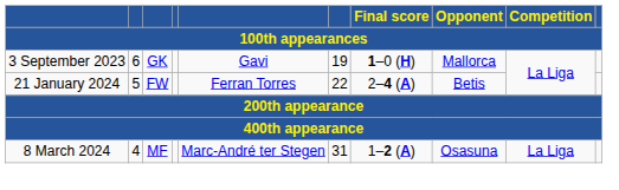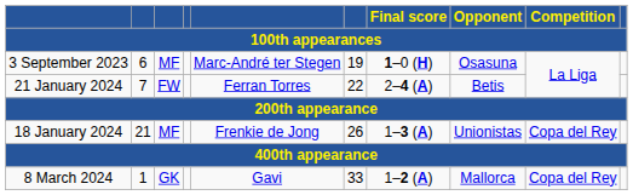3 September 2023 | column 3: GK -> MF
3 September 2023 | column 5: Gavi -> Marc-André ter Stegen
3 September 2023 | Opponent: Mallorca -> Osasuna
21 January 2024 | column 2: 5 -> 7
+ row: 18 January 2024 | 21 | MF | Frenkie de Jong | 26 | 1–3 (A) | Unionistas | Copa del Rey
8 March 2024 | column 2: 4 -> 1
8 March 2024 | column 3: MF -> GK
8 March 2024 | column 5: Marc-André ter Stegen -> Gavi
8 March 2024 | column 6: 31 -> 33
8 March 2024 | Opponent: Osasuna -> Mallorca
8 March 2024 | Competition: La Liga -> Copa del Rey
